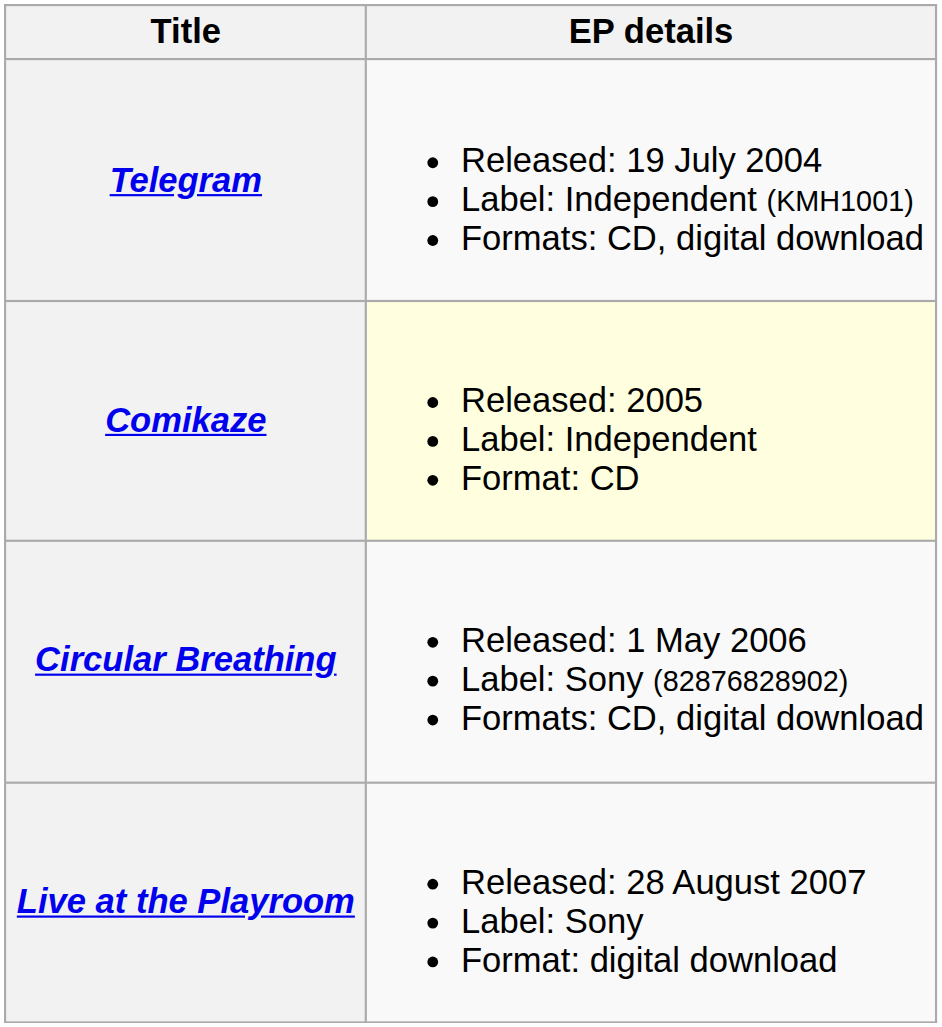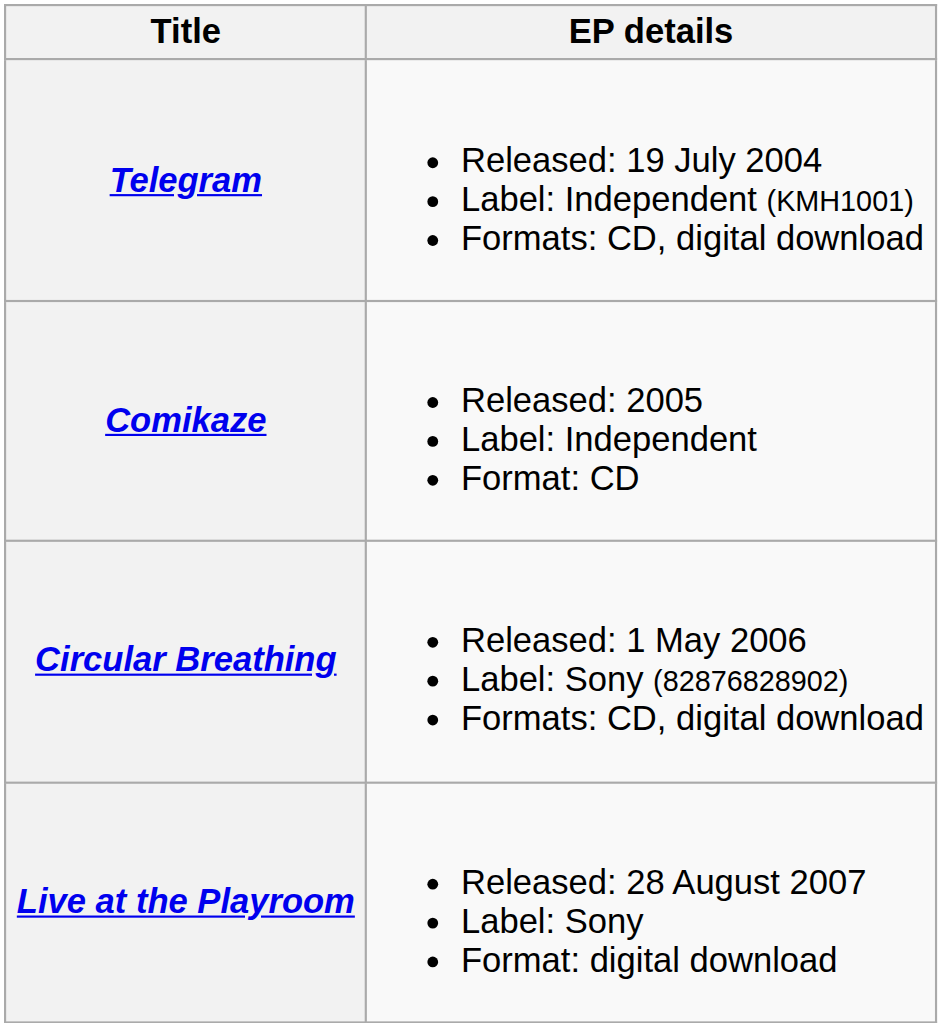Comikaze | EP details: lightyellow background -> no background
